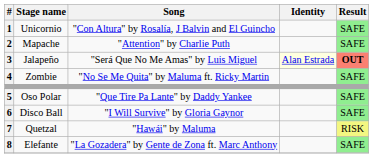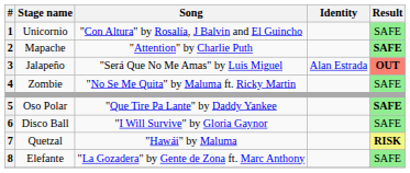Mapache | Result: normal -> bold
Jalapeño | Identity: lightyellow background -> no background
Oso Polar | Result: normal -> bold
Quetzal | Result: normal -> bold
